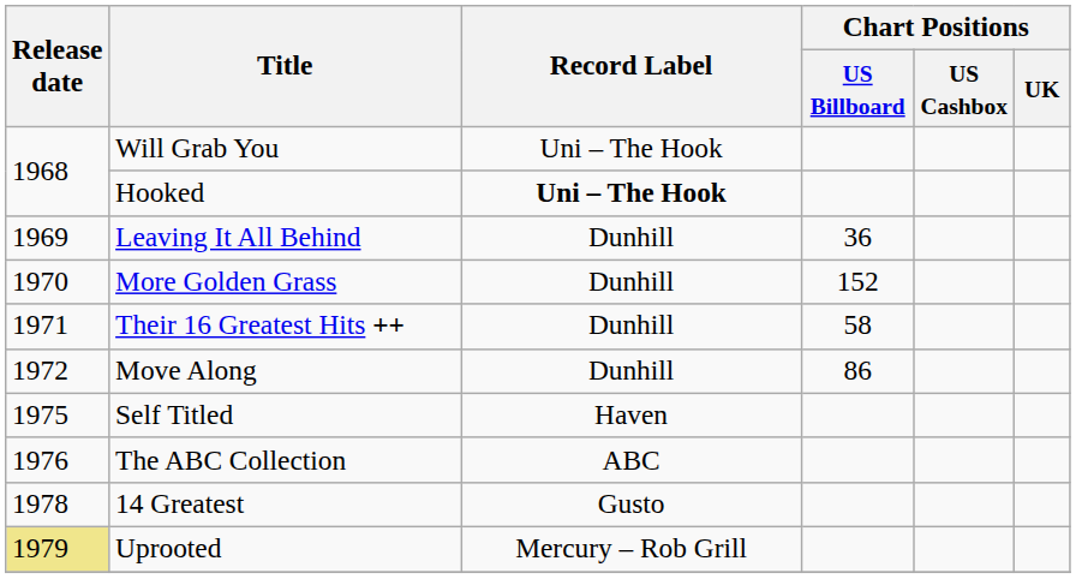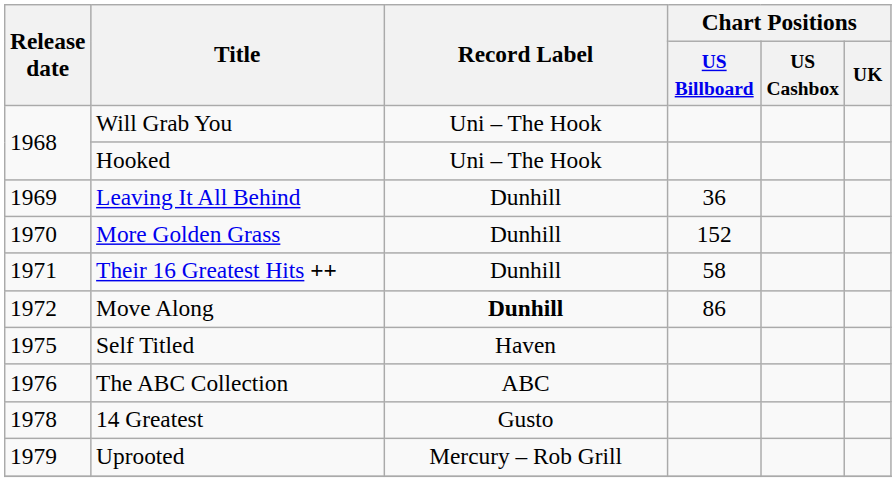Hooked | Record Label: bold -> normal
Move Along | Record Label: normal -> bold
Uprooted | Release date: khaki background -> no background
